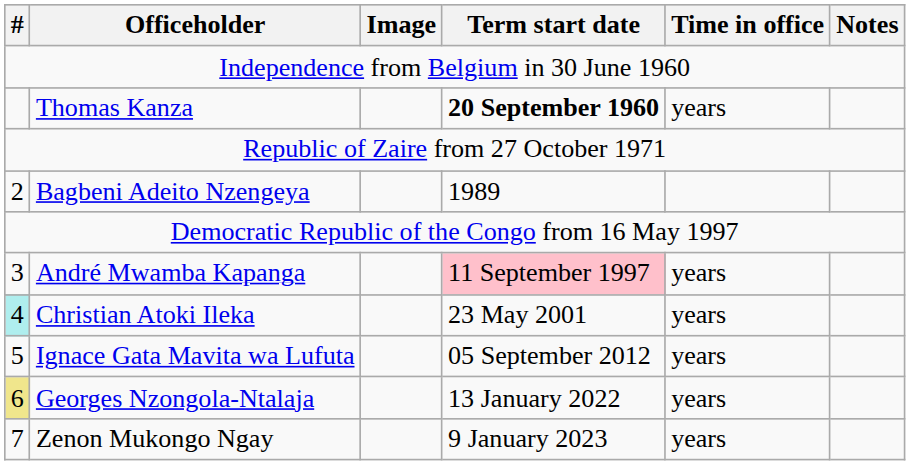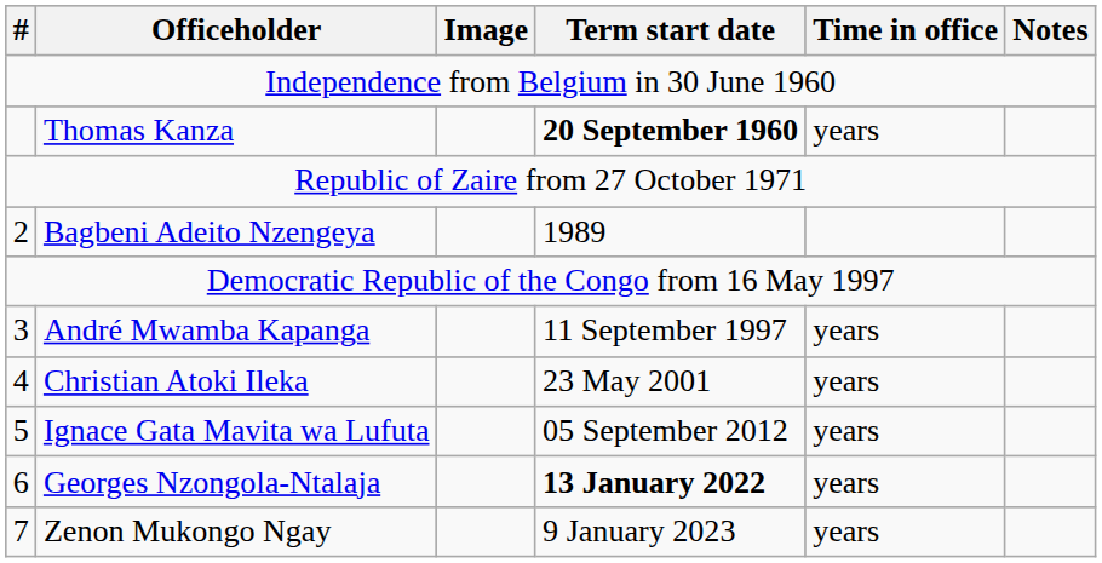André Mwamba Kapanga | Term start date: pink background -> no background
Christian Atoki Ileka | #: paleturquoise background -> no background
Georges Nzongola-Ntalaja | #: khaki background -> no background
Georges Nzongola-Ntalaja | Term start date: normal -> bold
